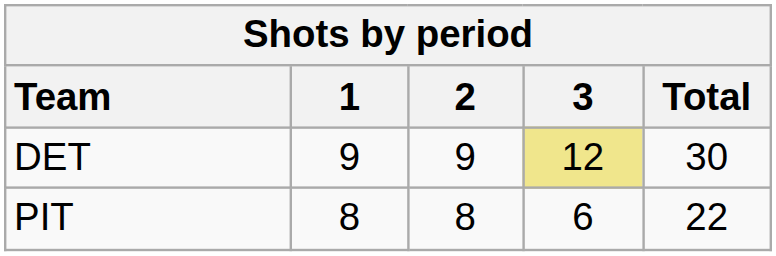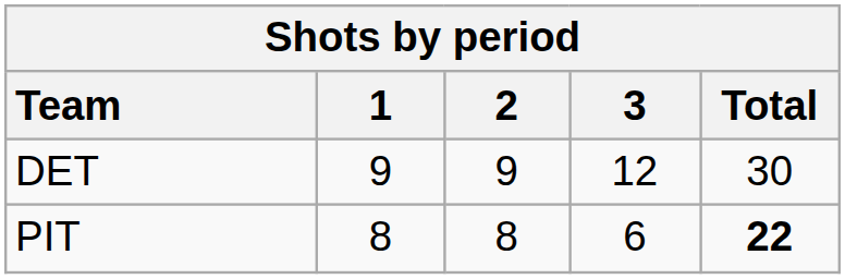DET | 3: khaki background -> no background
PIT | Total: normal -> bold
